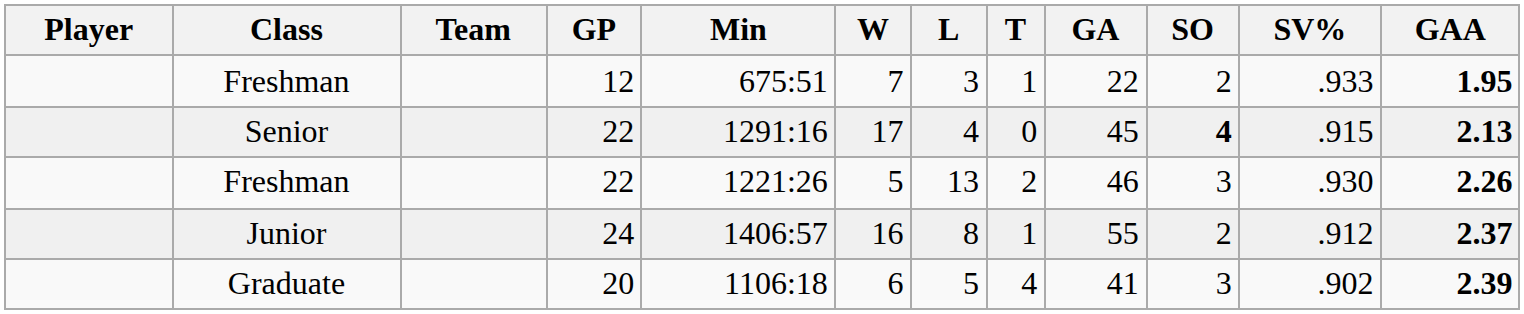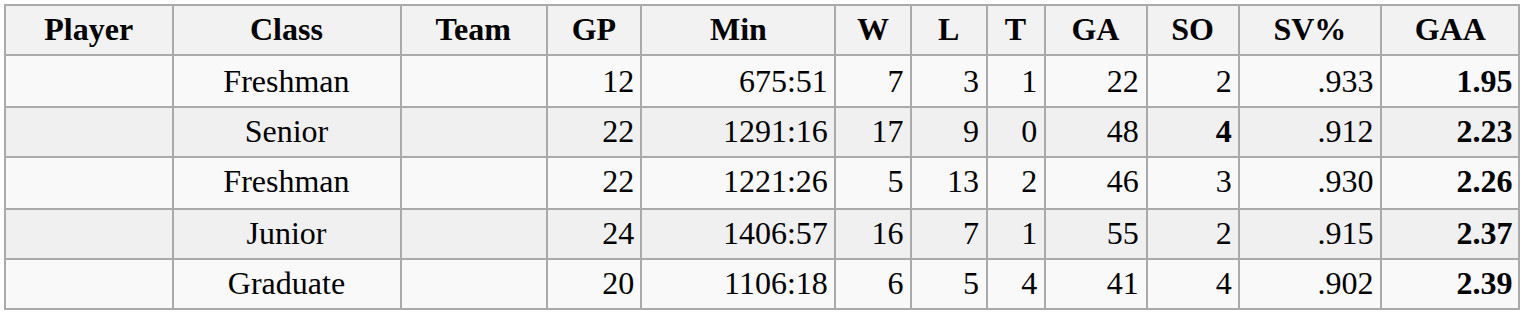Senior | L: 4 -> 9
Senior | GA: 45 -> 48
Senior | SV%: .915 -> .912
Senior | GAA: 2.13 -> 2.23
Junior | L: 8 -> 7
Junior | SV%: .912 -> .915
Graduate | SO: 3 -> 4
